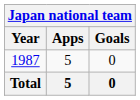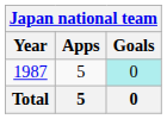1987 | Goals: no background -> paleturquoise background
